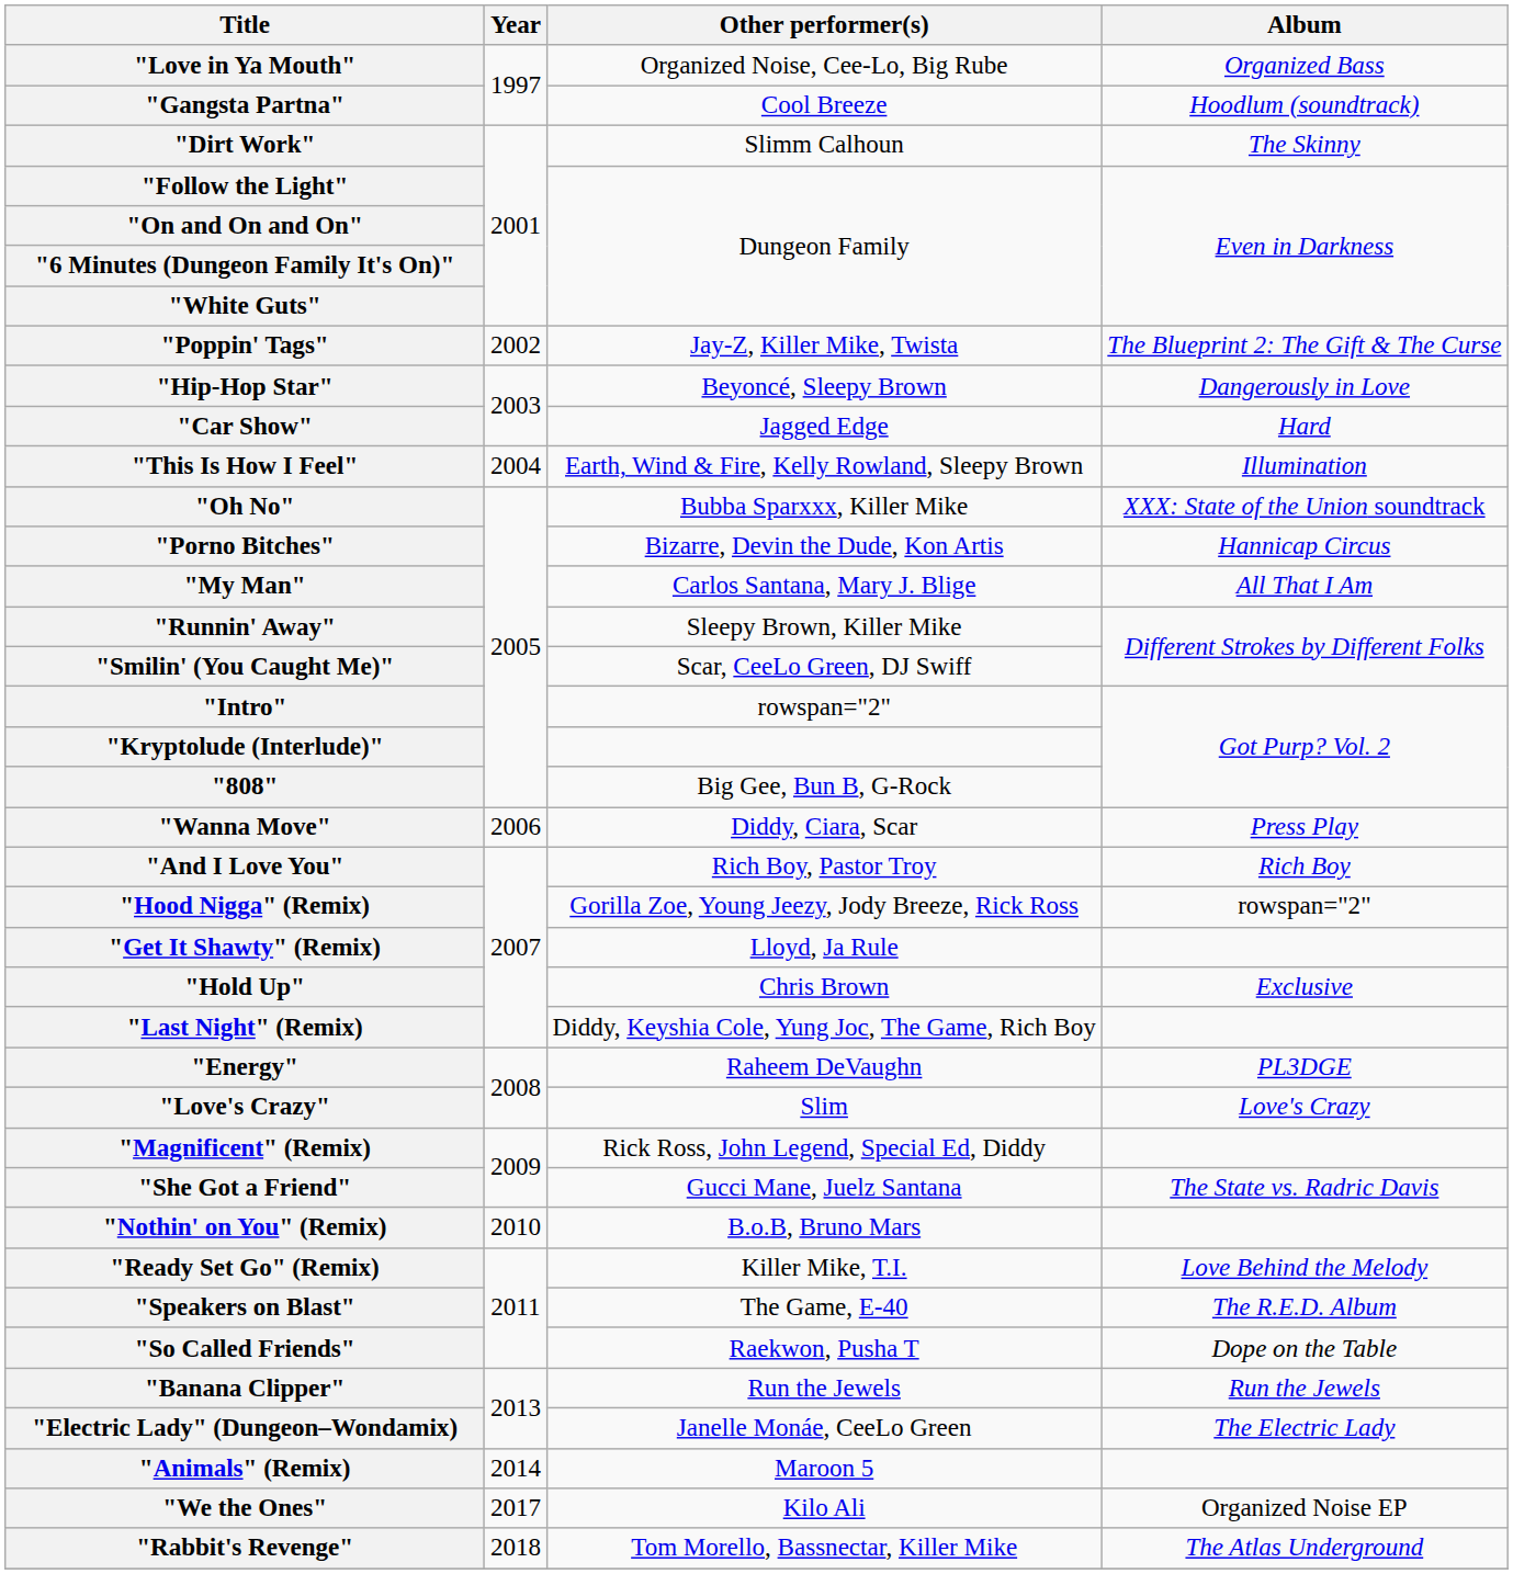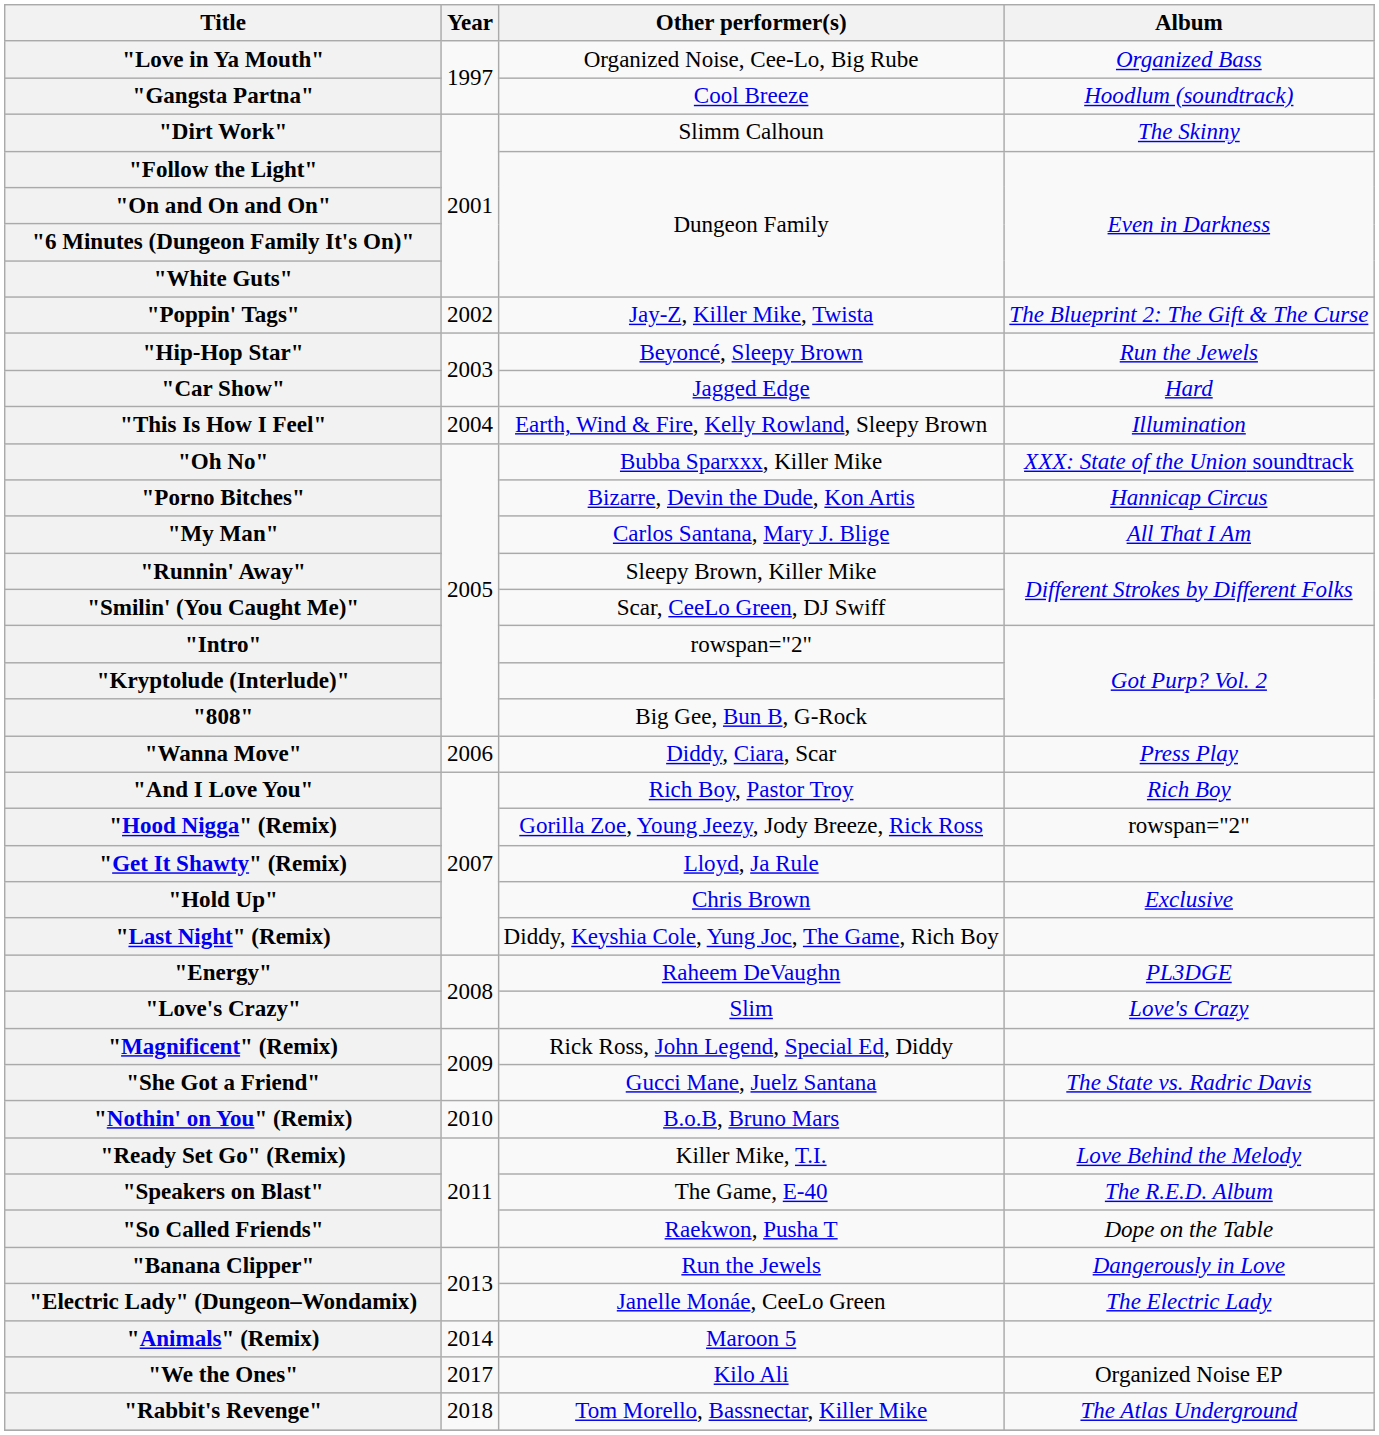"Hip-Hop Star" | Album: Dangerously in Love -> Run the Jewels
"Banana Clipper" | Album: Run the Jewels -> Dangerously in Love
